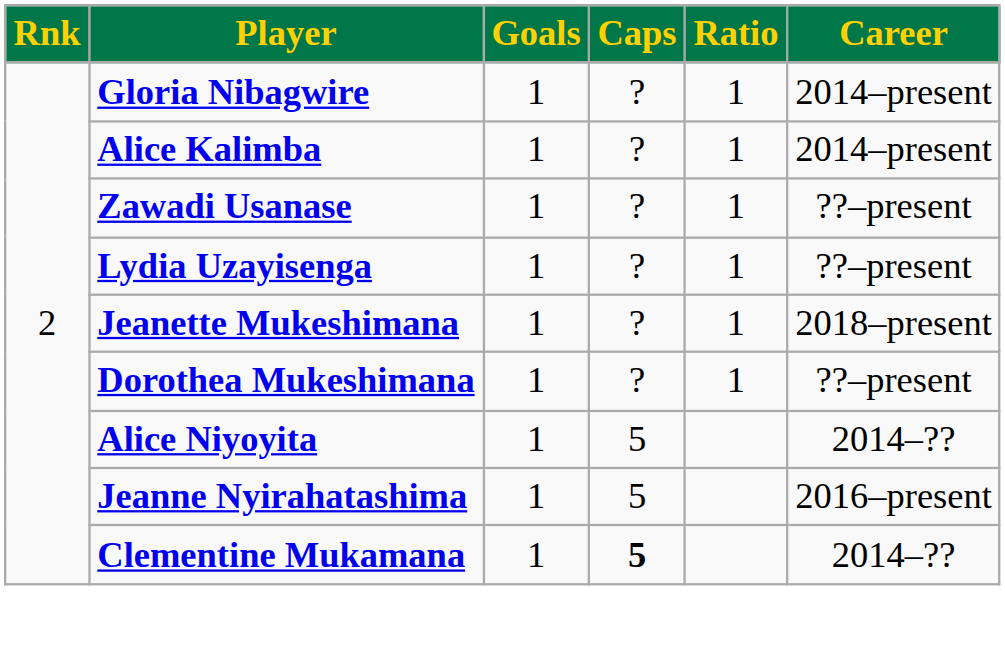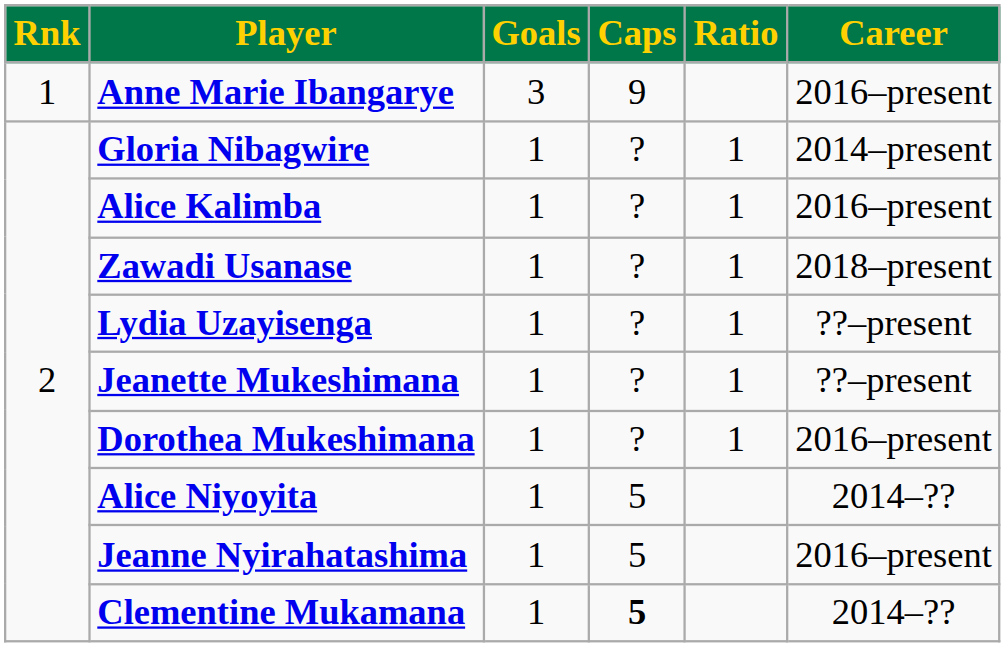+ row: 1 | Anne Marie Ibangarye | 3 | 9 | 2016–present
Alice Kalimba | Career: 2014–present -> 2016–present
Zawadi Usanase | Career: ??–present -> 2018–present
Jeanette Mukeshimana | Career: 2018–present -> ??–present
Dorothea Mukeshimana | Career: ??–present -> 2016–present
